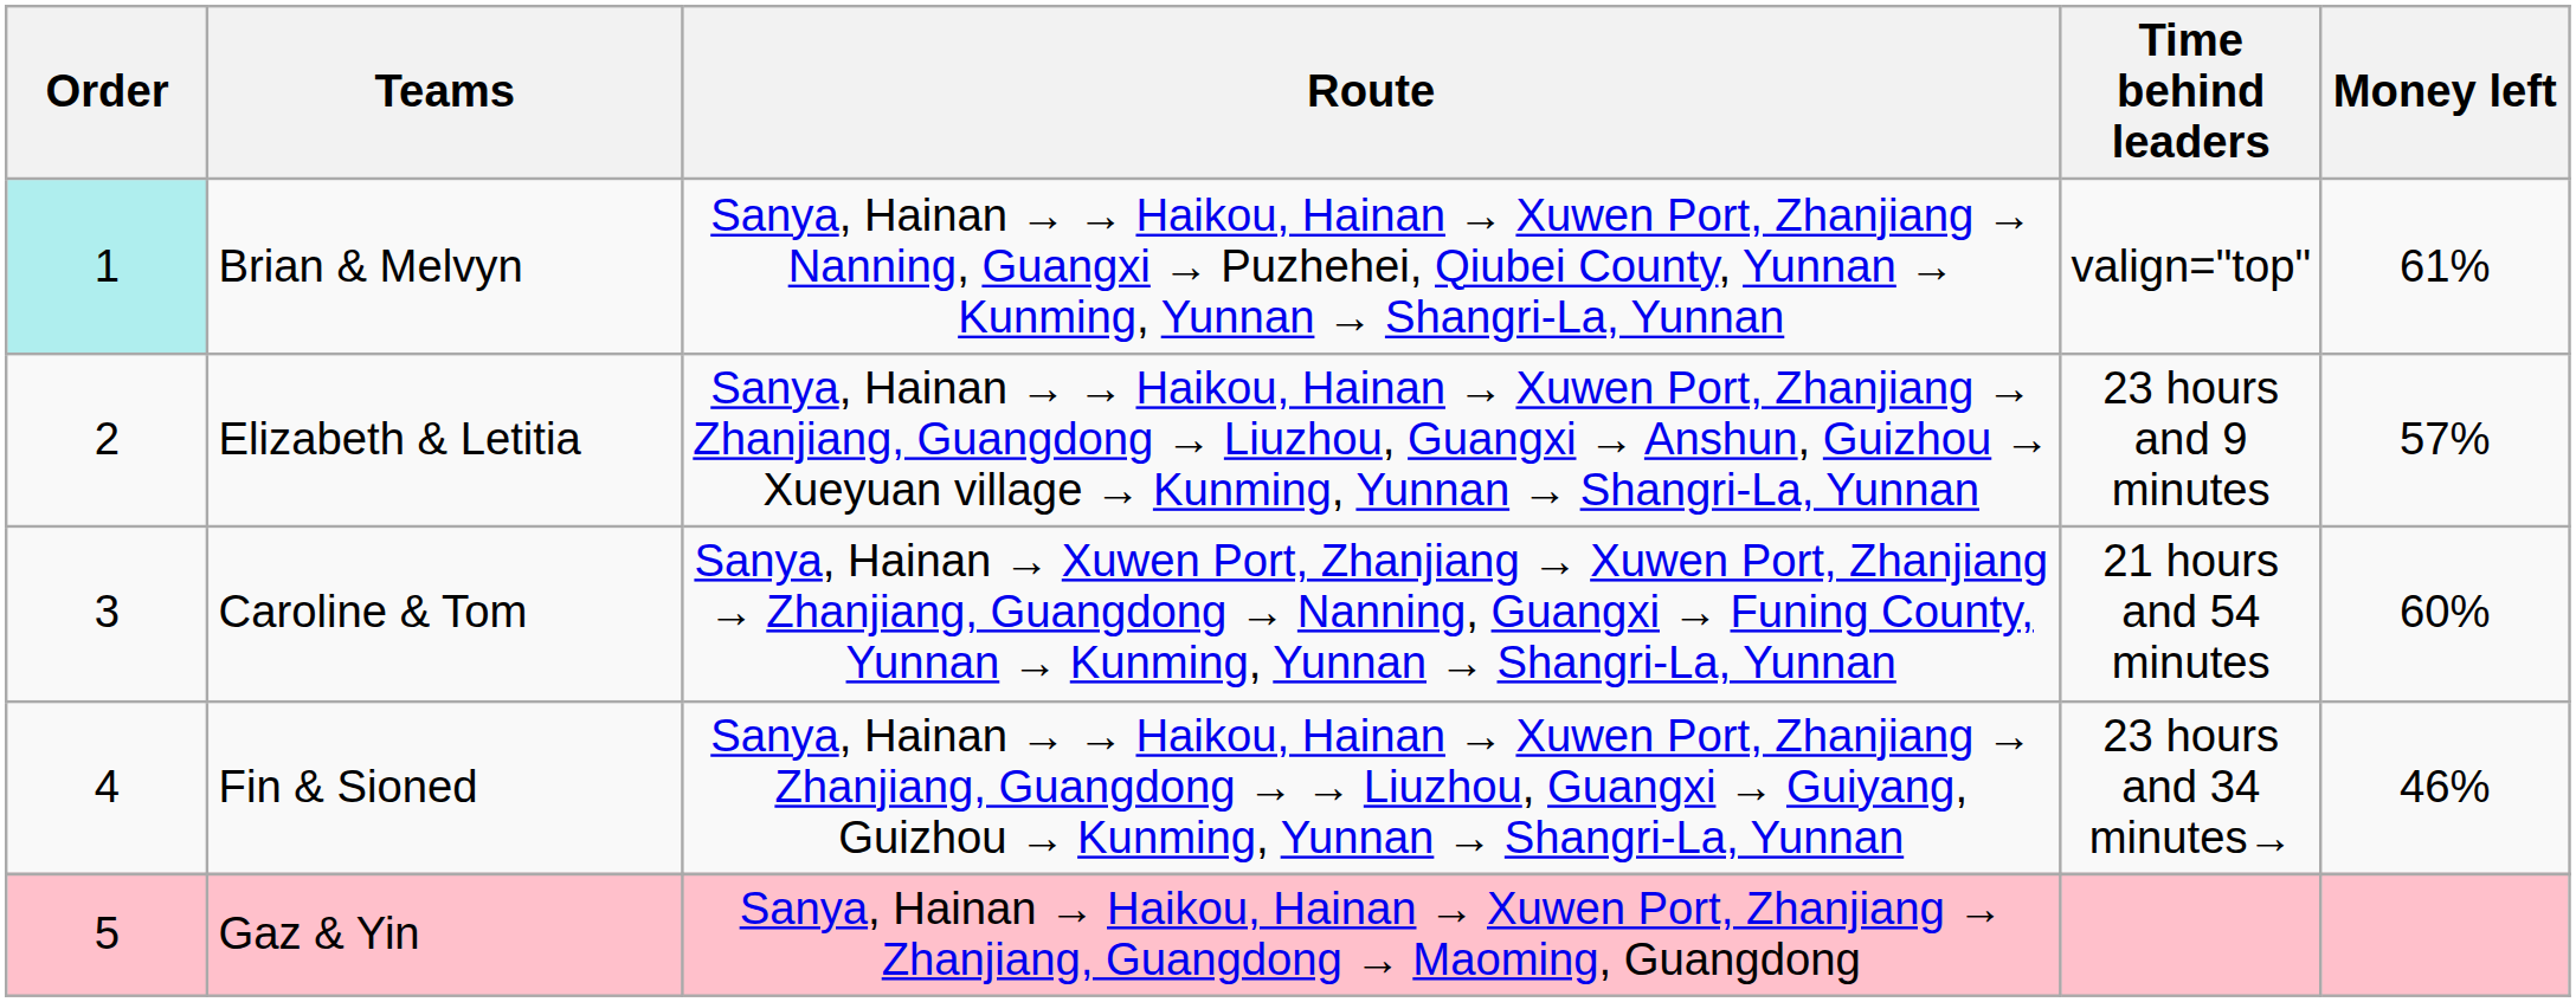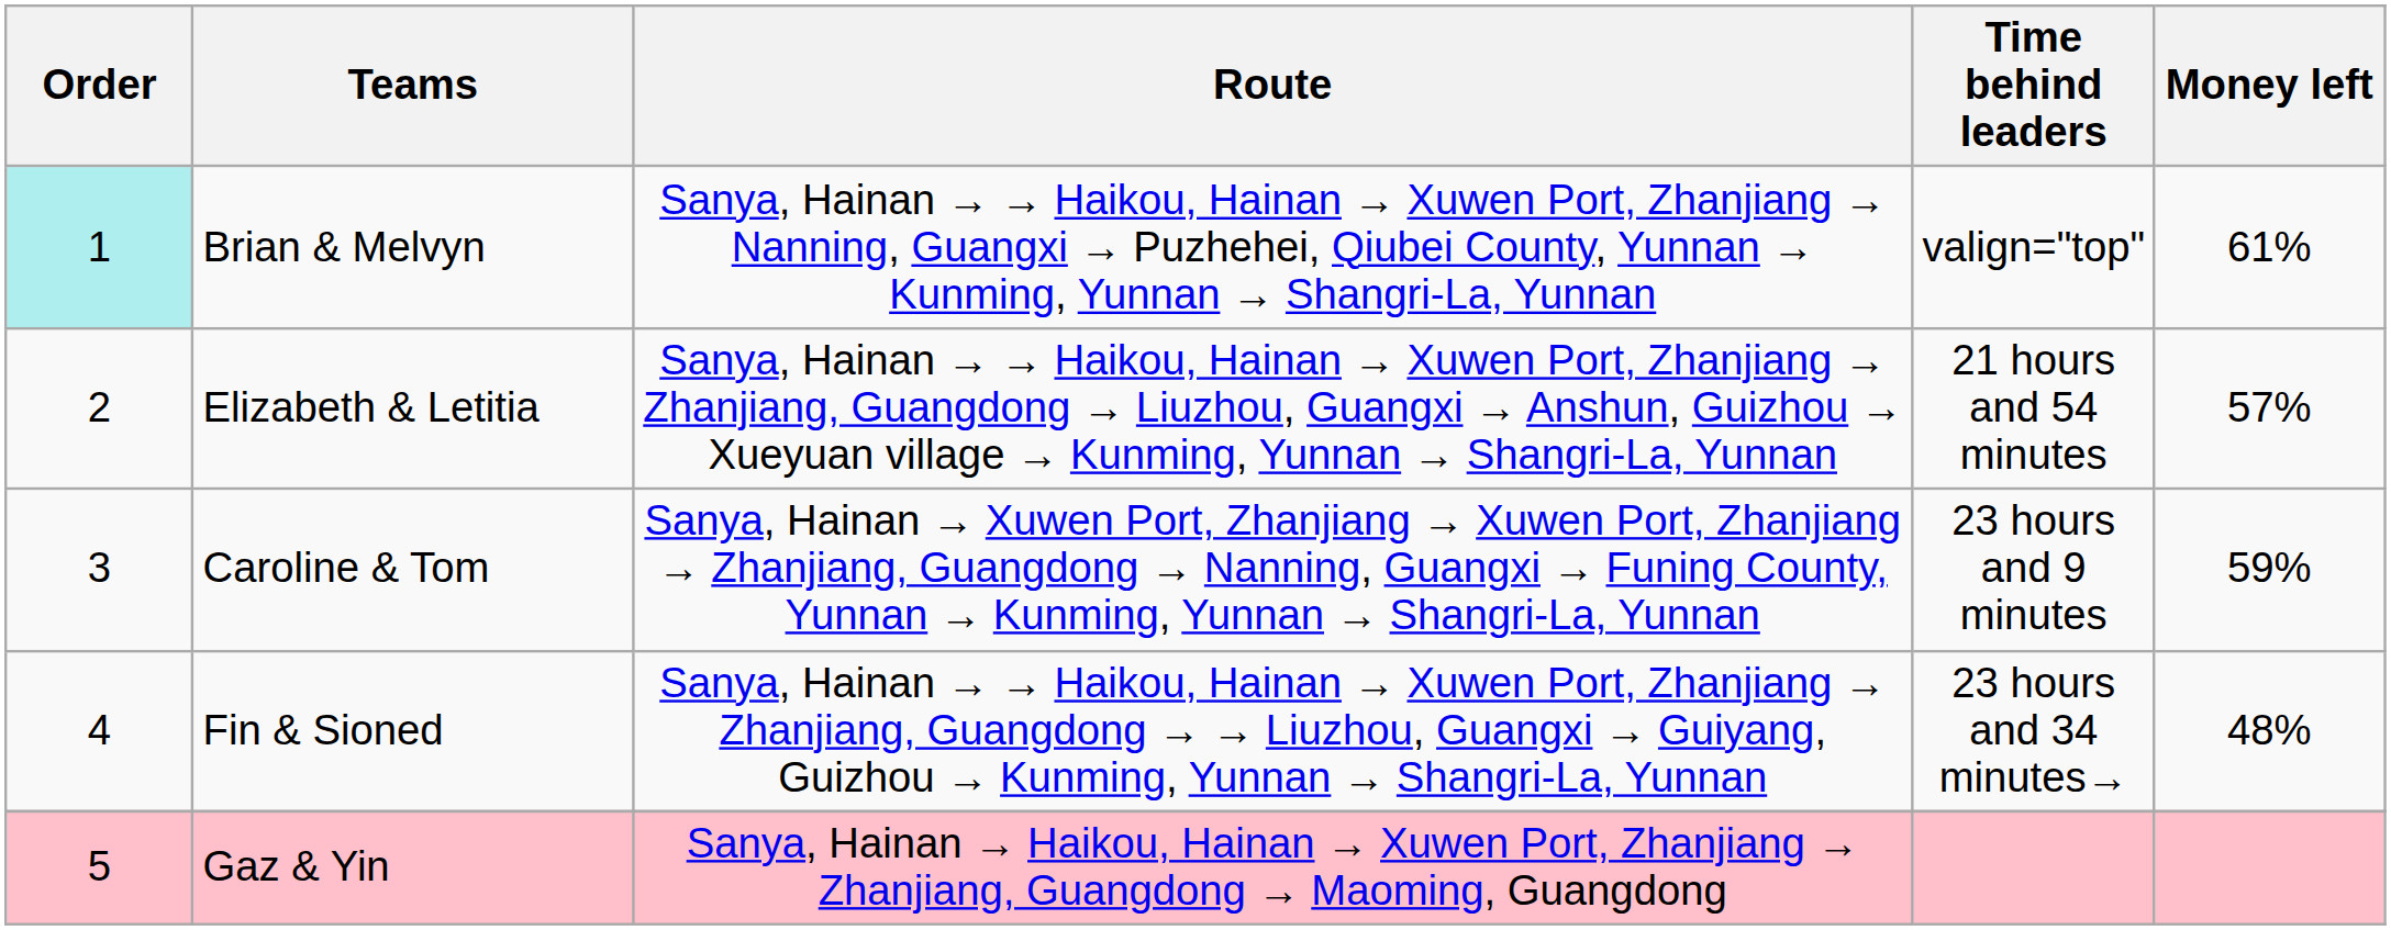Elizabeth & Letitia | Time behind leaders: 23 hours and 9 minutes -> 21 hours and 54 minutes
Caroline & Tom | Time behind leaders: 21 hours and 54 minutes -> 23 hours and 9 minutes
Caroline & Tom | Money left: 60% -> 59%
Fin & Sioned | Money left: 46% -> 48%
